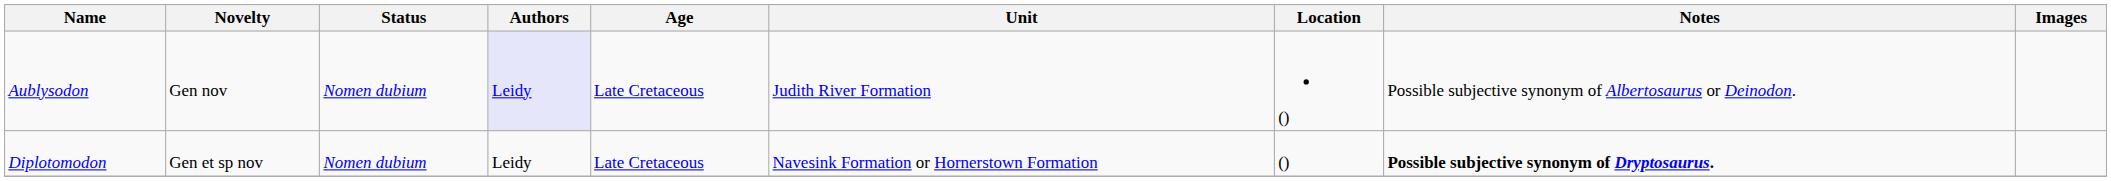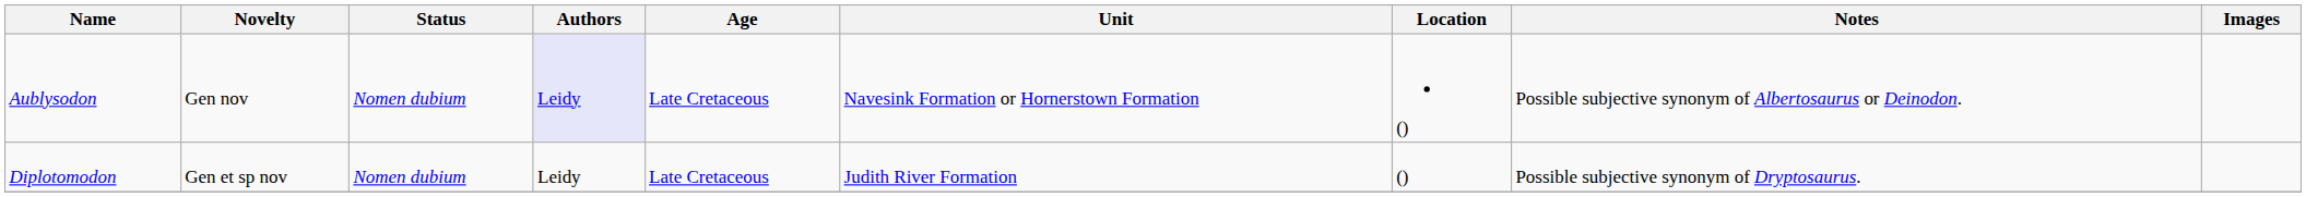Aublysodon | Unit: Judith River Formation -> Navesink Formation or Hornerstown Formation
Diplotomodon | Unit: Navesink Formation or Hornerstown Formation -> Judith River Formation
Diplotomodon | Notes: bold -> normal
